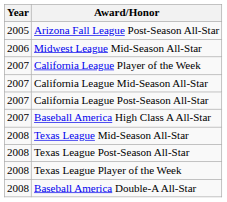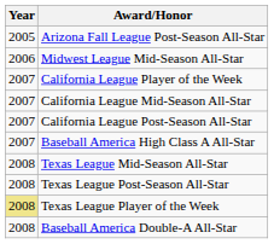Texas League Player of the Week | Year: no background -> khaki background
